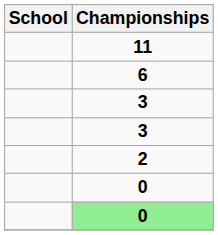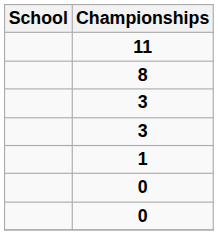row 3 | Championships: 6 -> 8
row 6 | Championships: 2 -> 1
row 8 | Championships: lightgreen background -> no background
